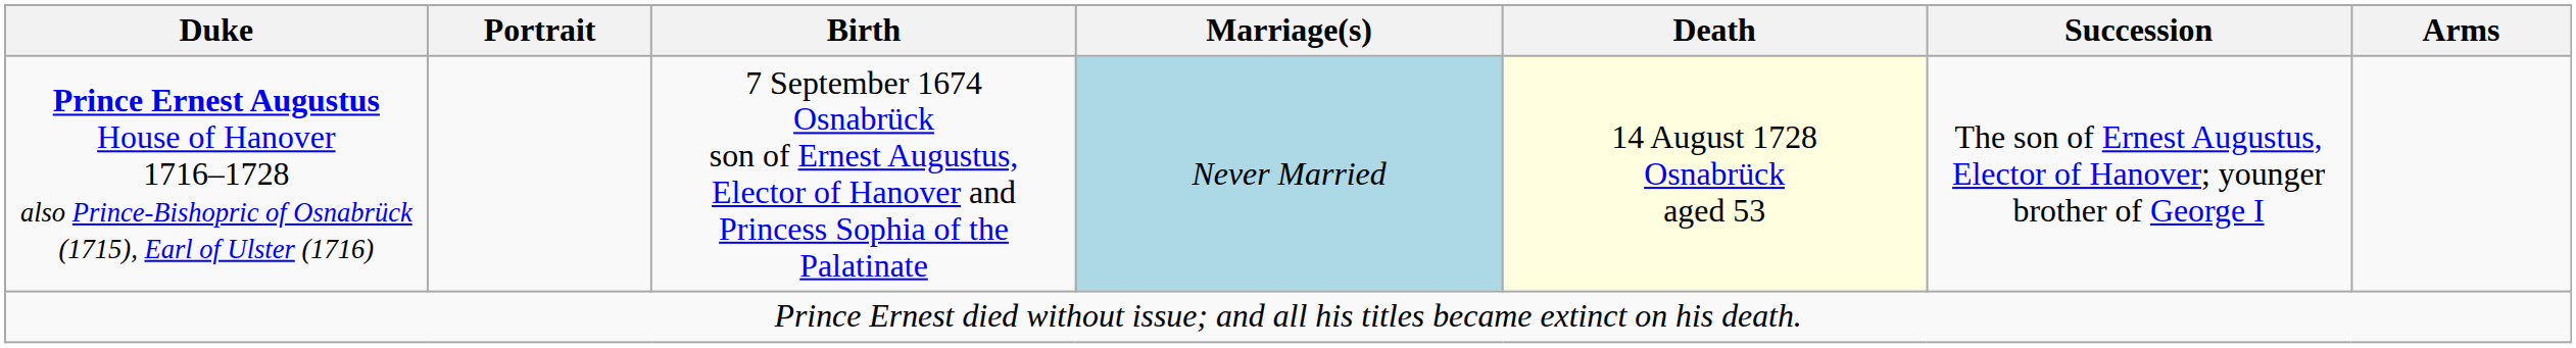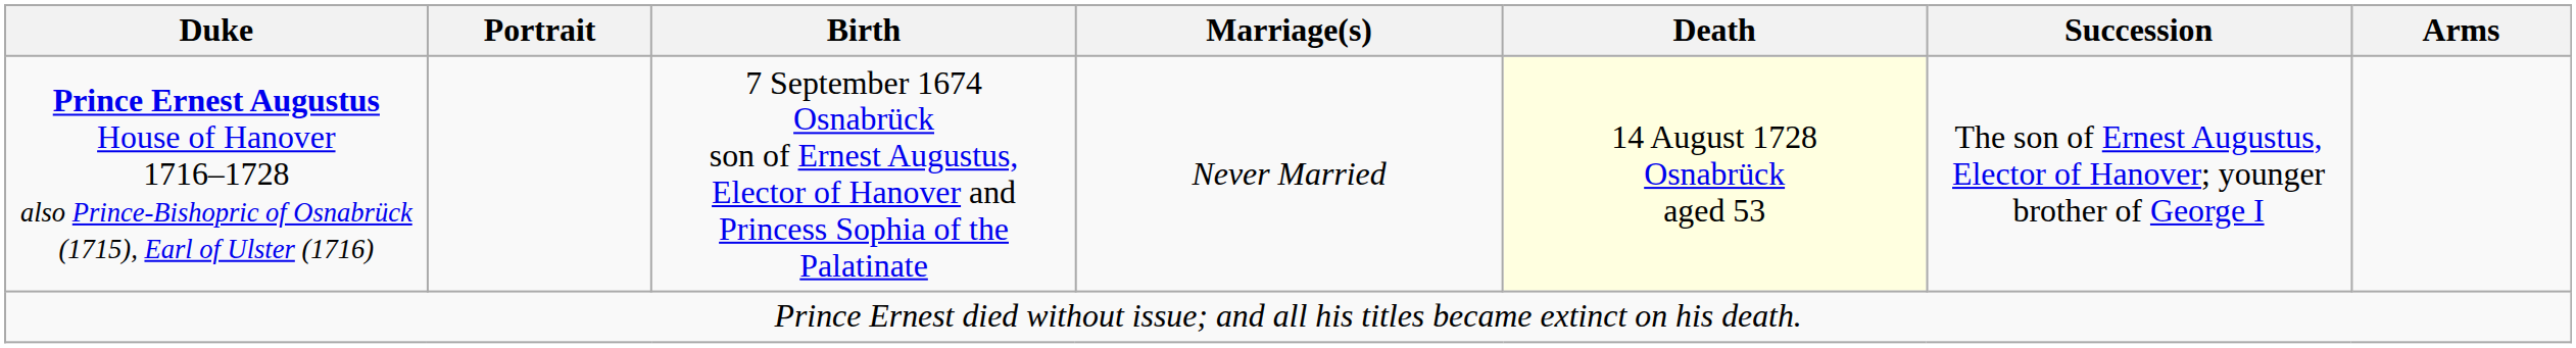row 2 | Marriage(s): lightblue background -> no background
